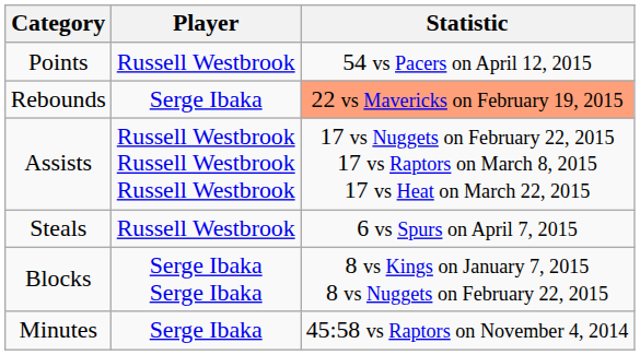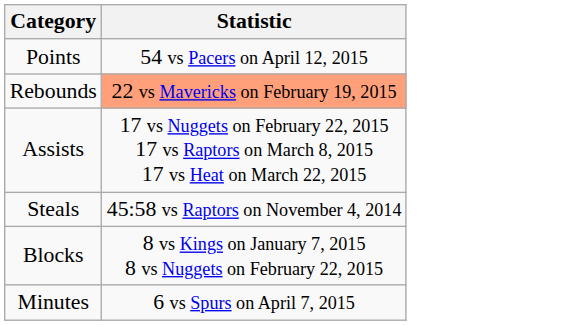- column: Player | Russell Westbrook | Serge Ibaka | Russell Westbrook Russell Westbrook Russell Westbrook | Russell Westbrook | Serge Ibaka Serge Ibaka | Serge Ibaka
Steals | Statistic: 6 vs Spurs on April 7, 2015 -> 45:58 vs Raptors on November 4, 2014
Minutes | Statistic: 45:58 vs Raptors on November 4, 2014 -> 6 vs Spurs on April 7, 2015
